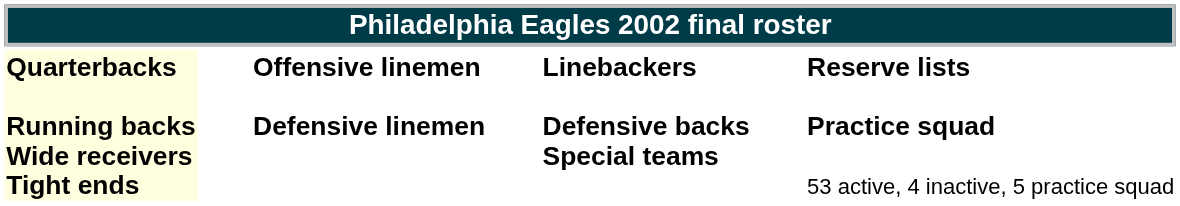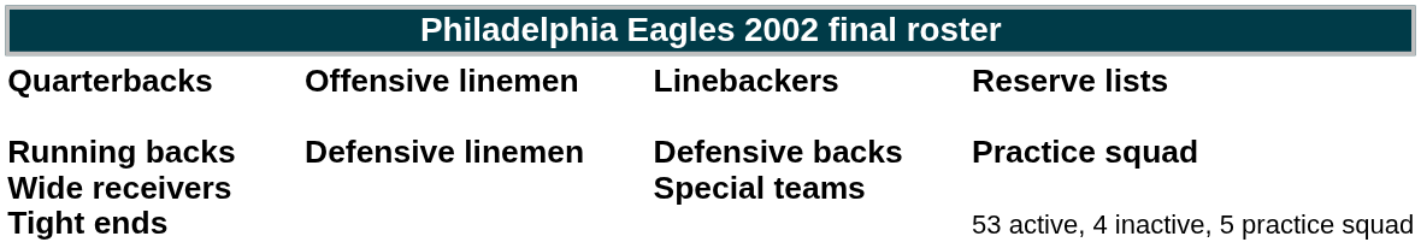Quarterbacks Running backs Wide receivers Tight ends | column 1: lightyellow background -> no background
